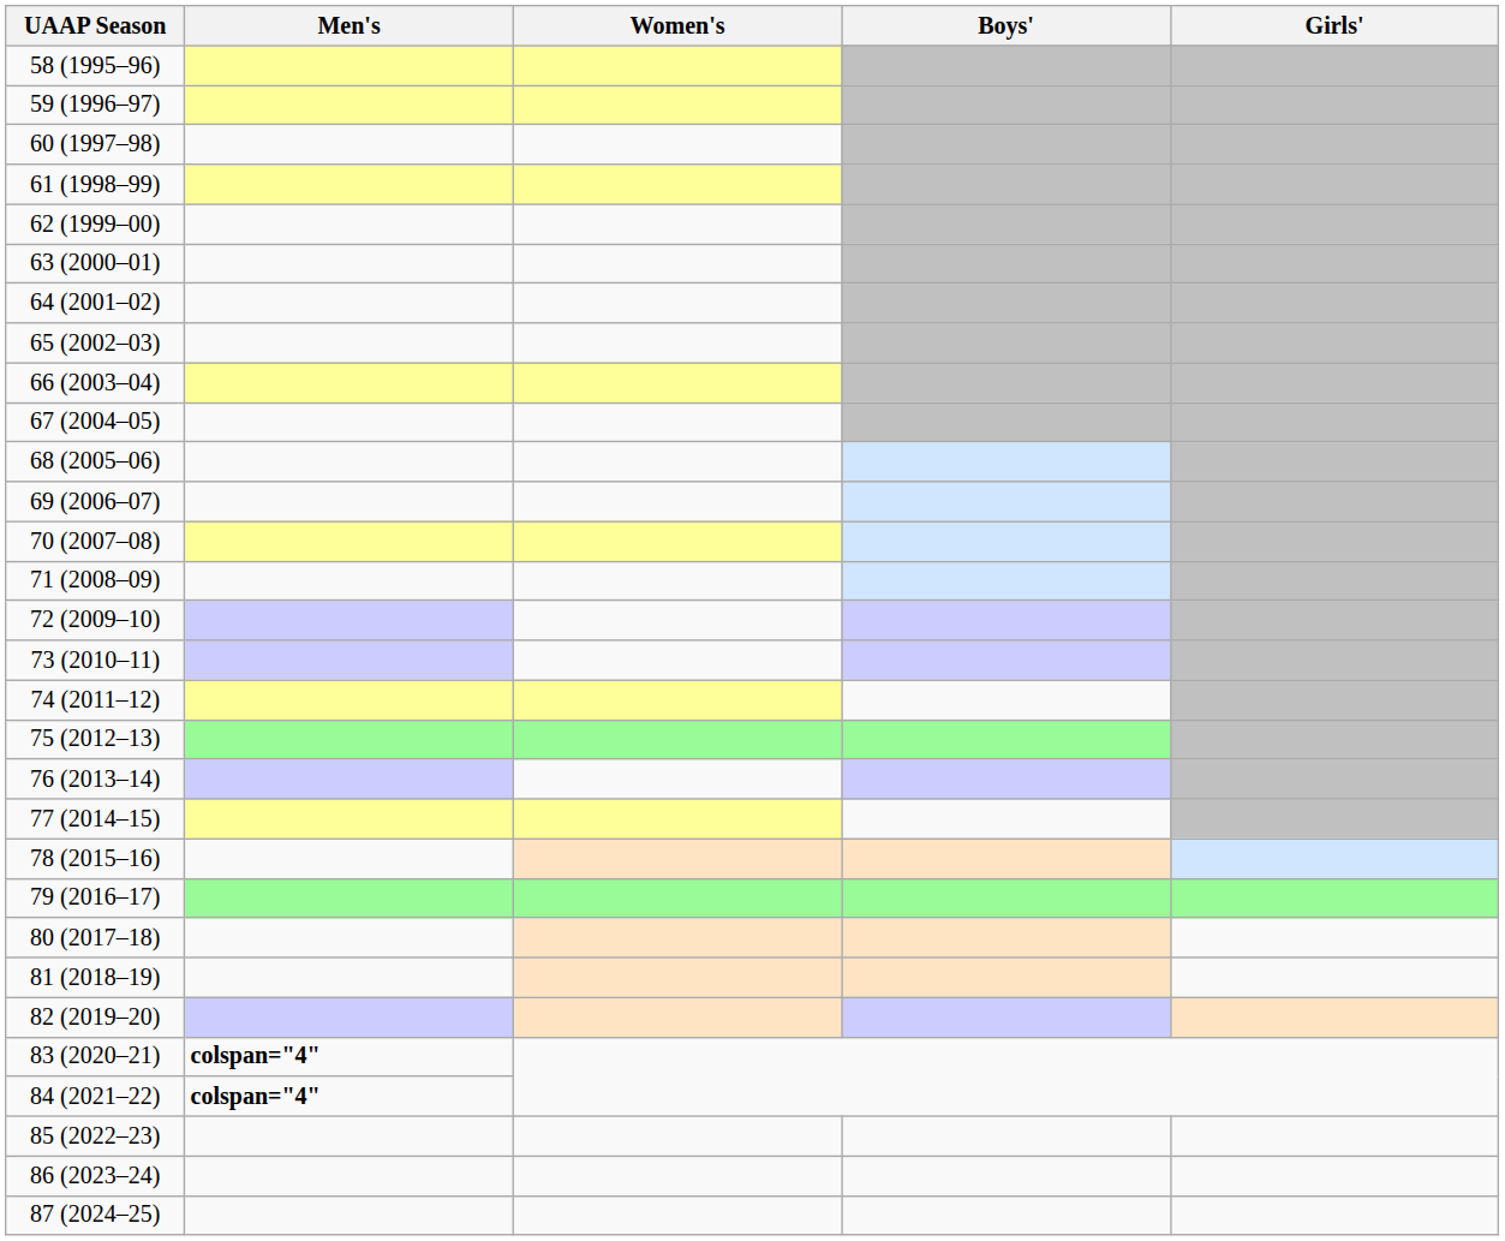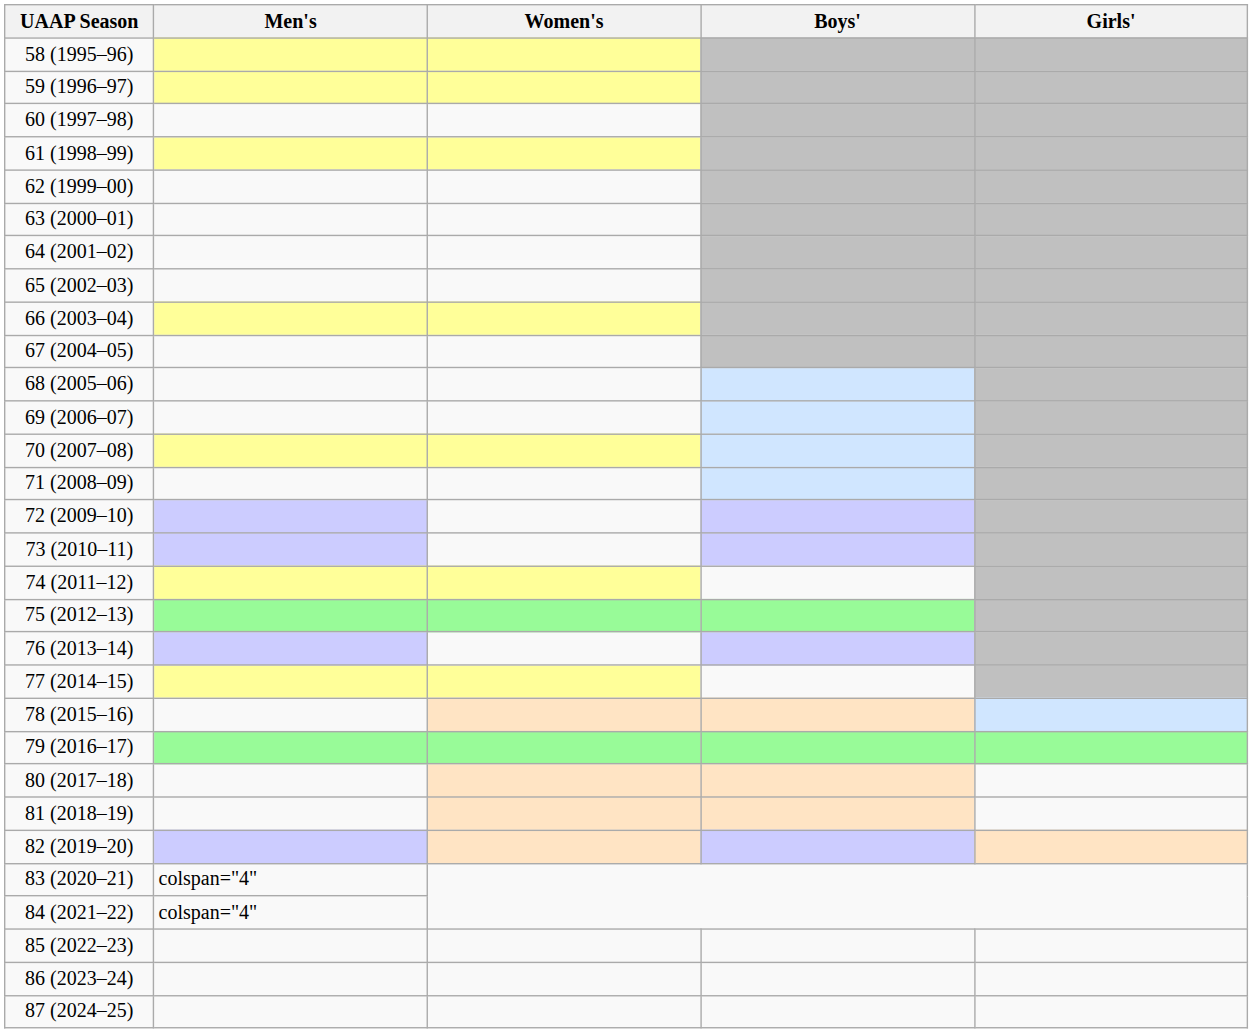83 (2020–21) | Men's: bold -> normal
84 (2021–22) | Men's: bold -> normal
